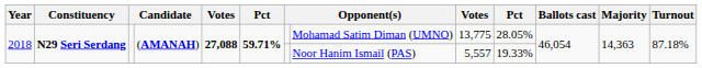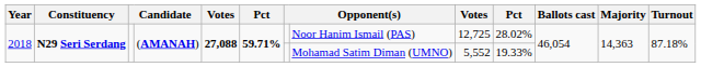row 2 | column 8: Mohamad Satim Diman (UMNO) -> Noor Hanim Ismail (PAS)
row 2 | column 9: 13,775 -> 12,725
row 2 | column 10: 28.05% -> 28.02%
row 3 | column 8: Noor Hanim Ismail (PAS) -> Mohamad Satim Diman (UMNO)
row 3 | column 9: 5,557 -> 5,552
